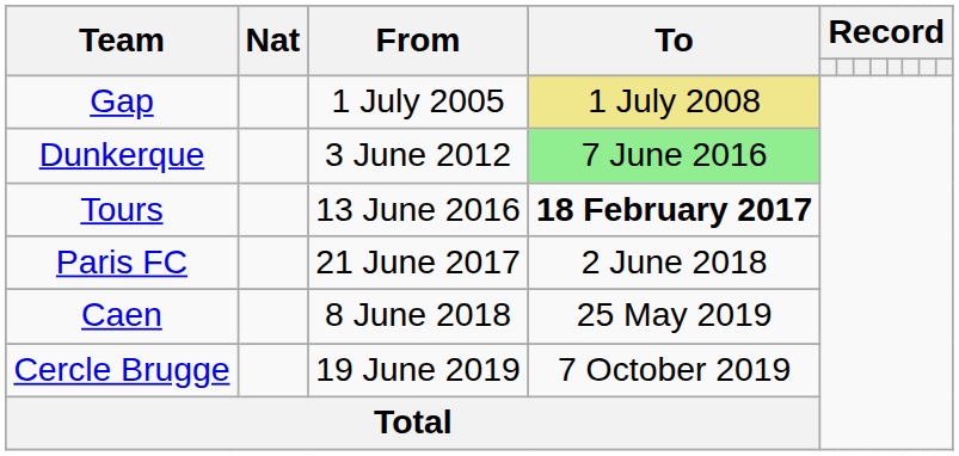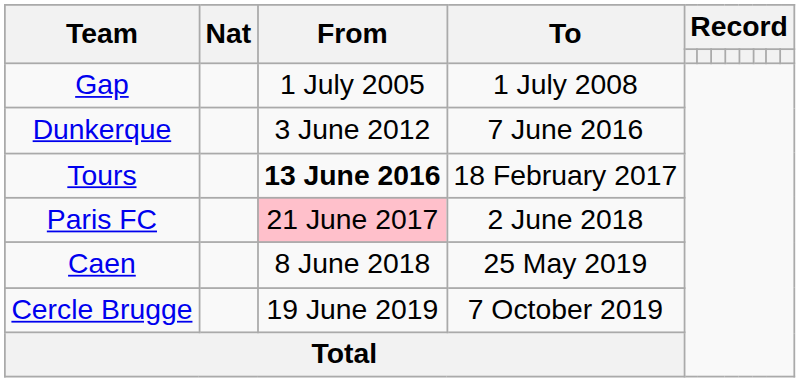Gap | To: khaki background -> no background
Dunkerque | To: lightgreen background -> no background
Tours | From: normal -> bold
Tours | To: bold -> normal
Paris FC | From: no background -> pink background
